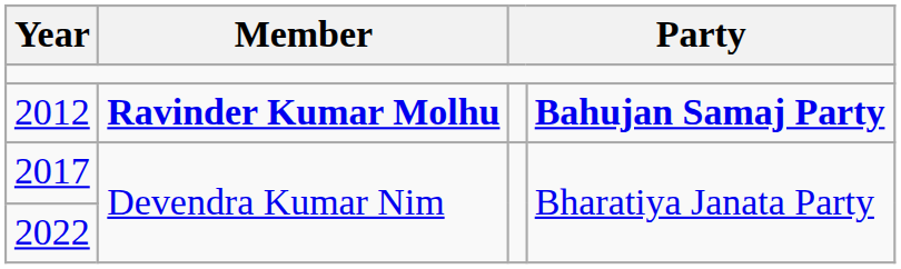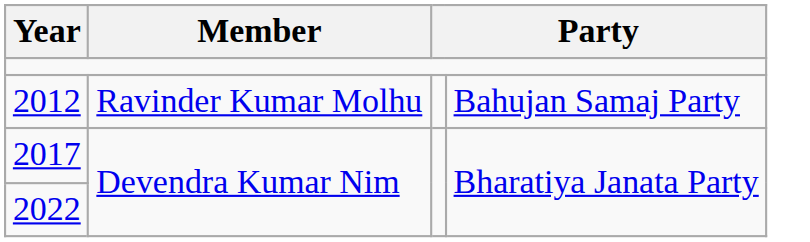2012 | Member: bold -> normal
2012 | column 4: bold -> normal
